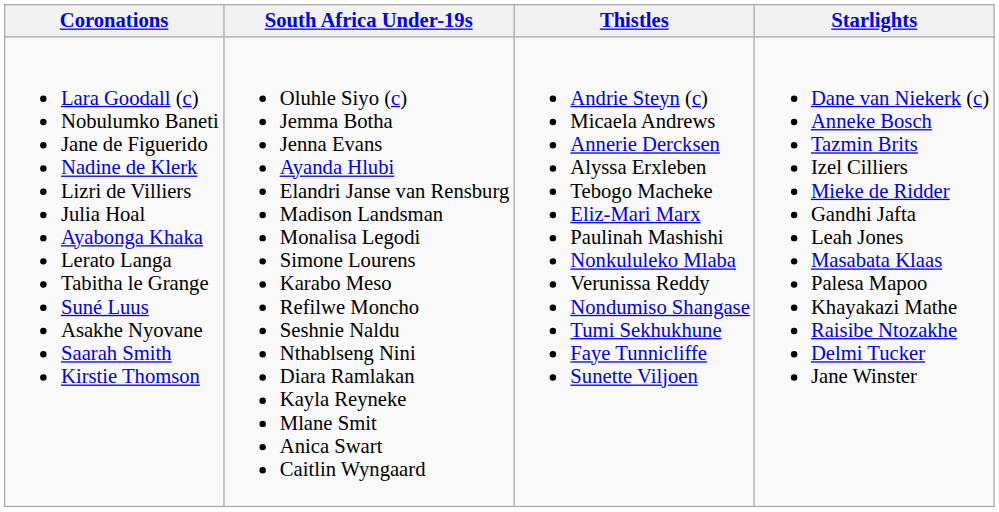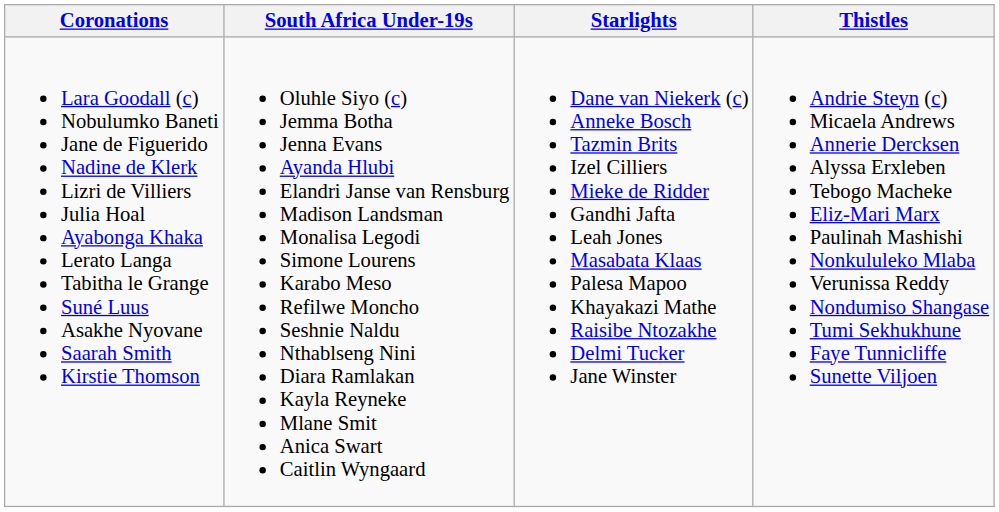columns swapped: Starlights <-> Thistles
